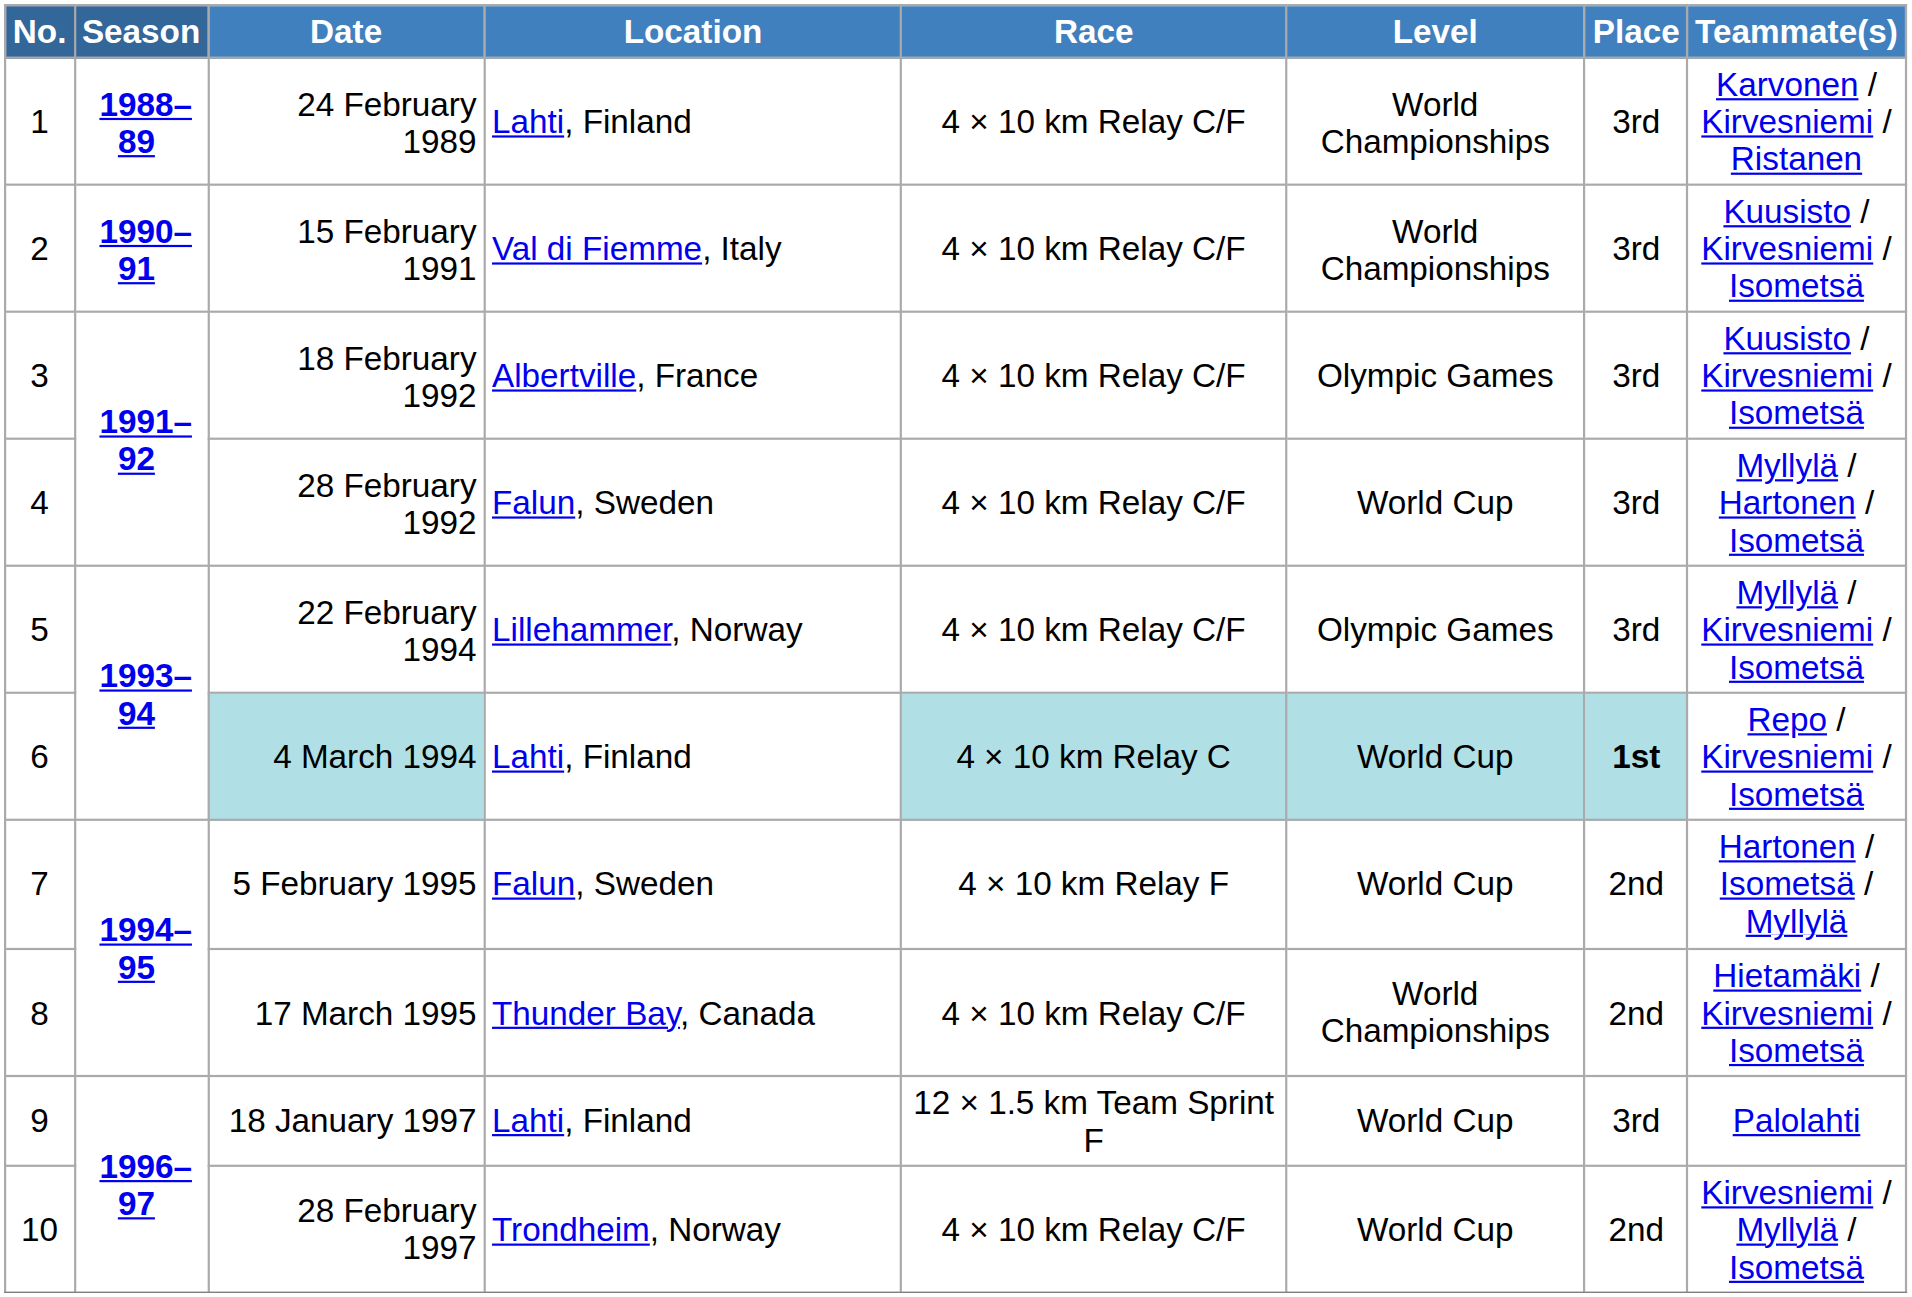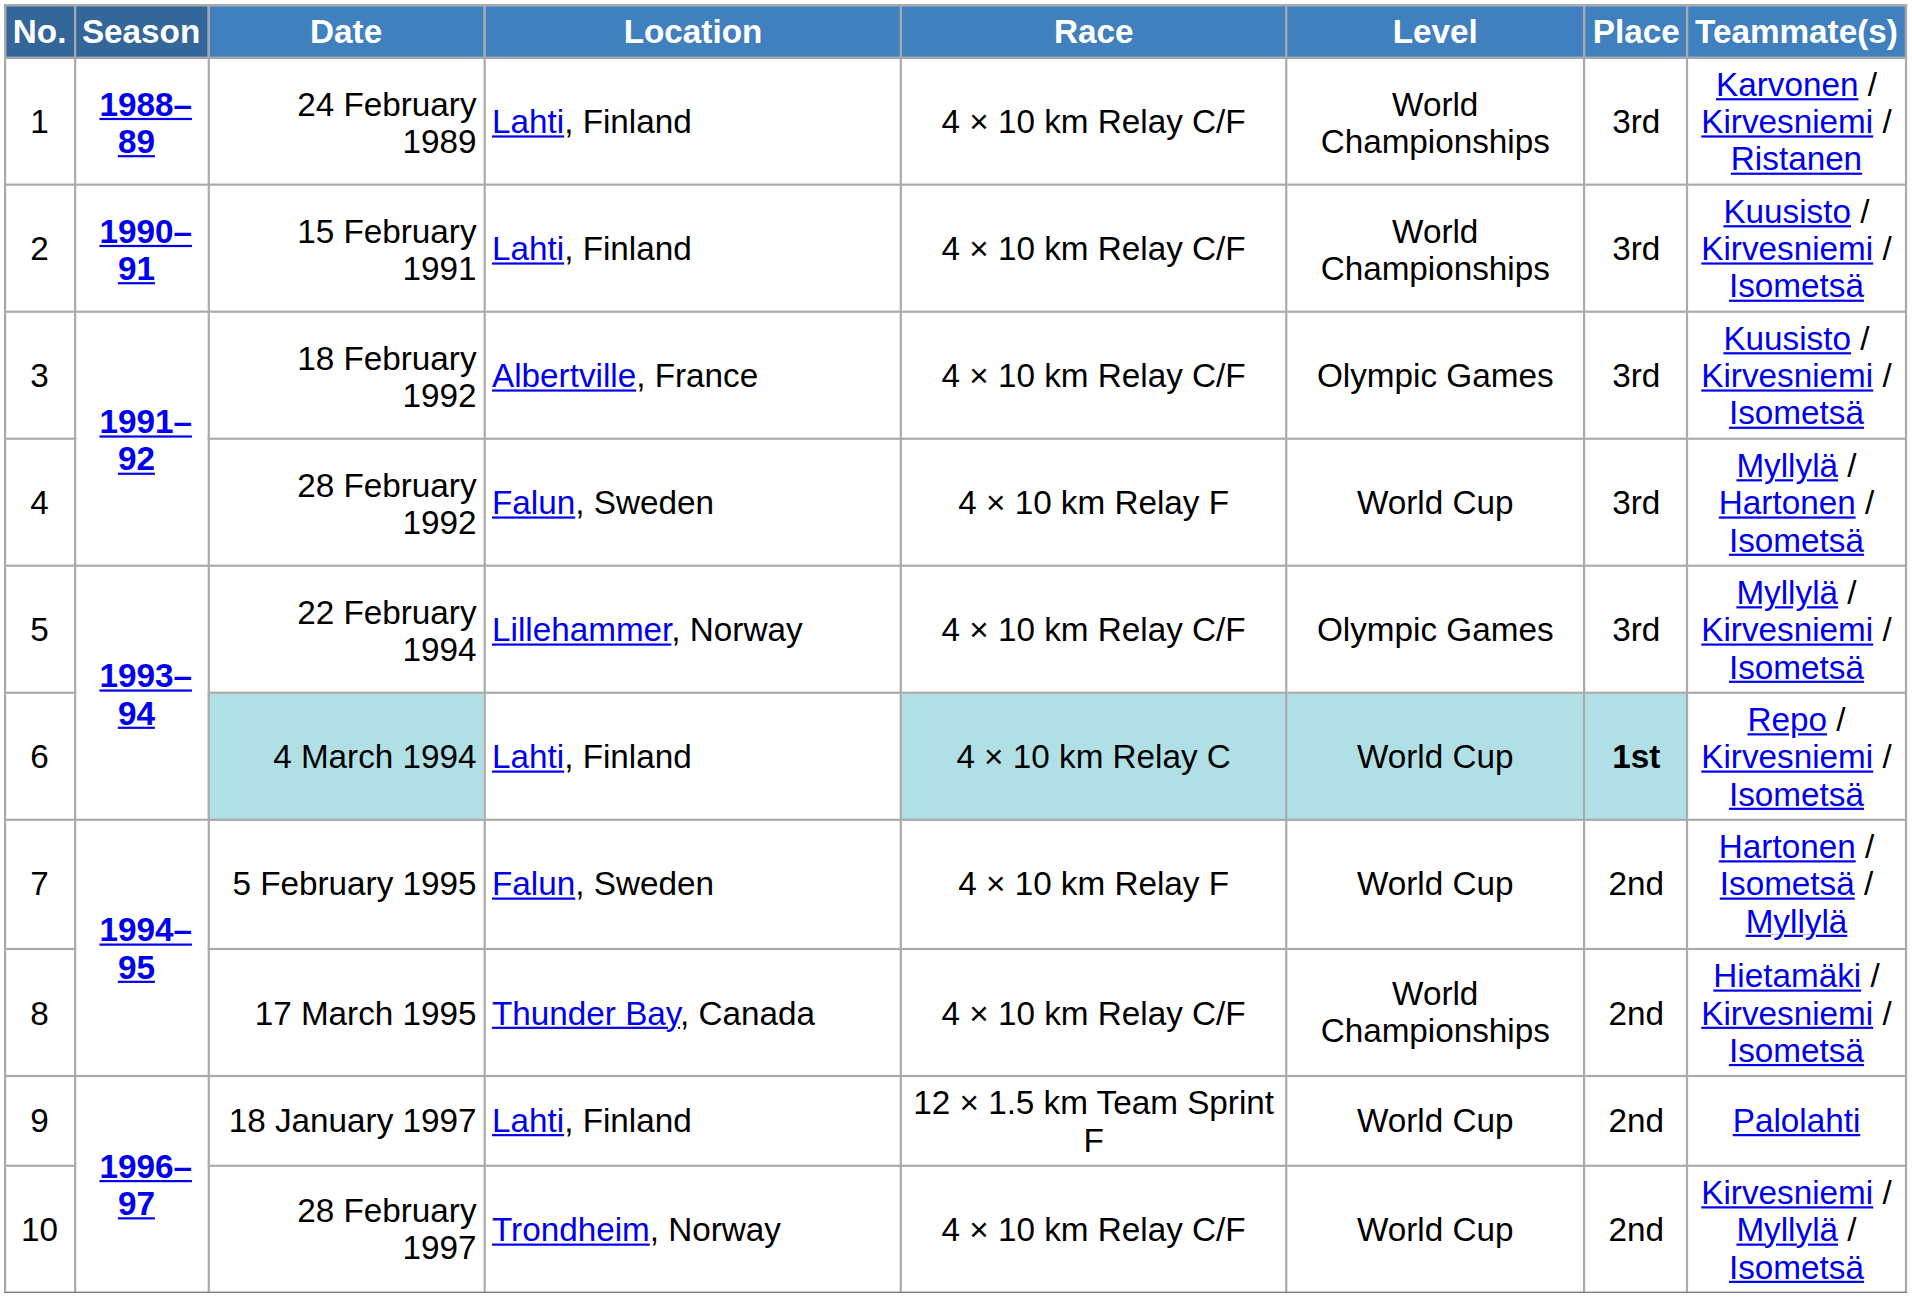15 February 1991 | Location: Val di Fiemme, Italy -> Lahti, Finland
28 February 1992 | Race: 4 × 10 km Relay C/F -> 4 × 10 km Relay F
18 January 1997 | Place: 3rd -> 2nd
